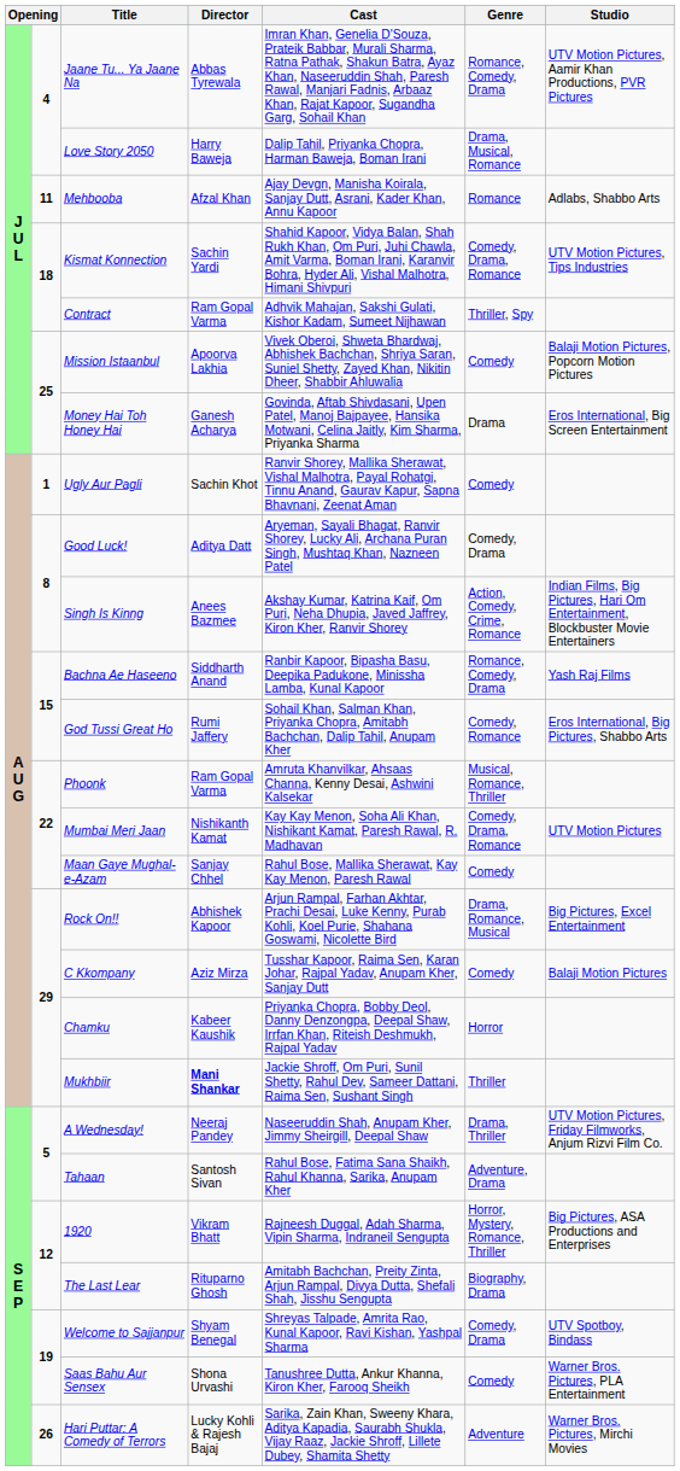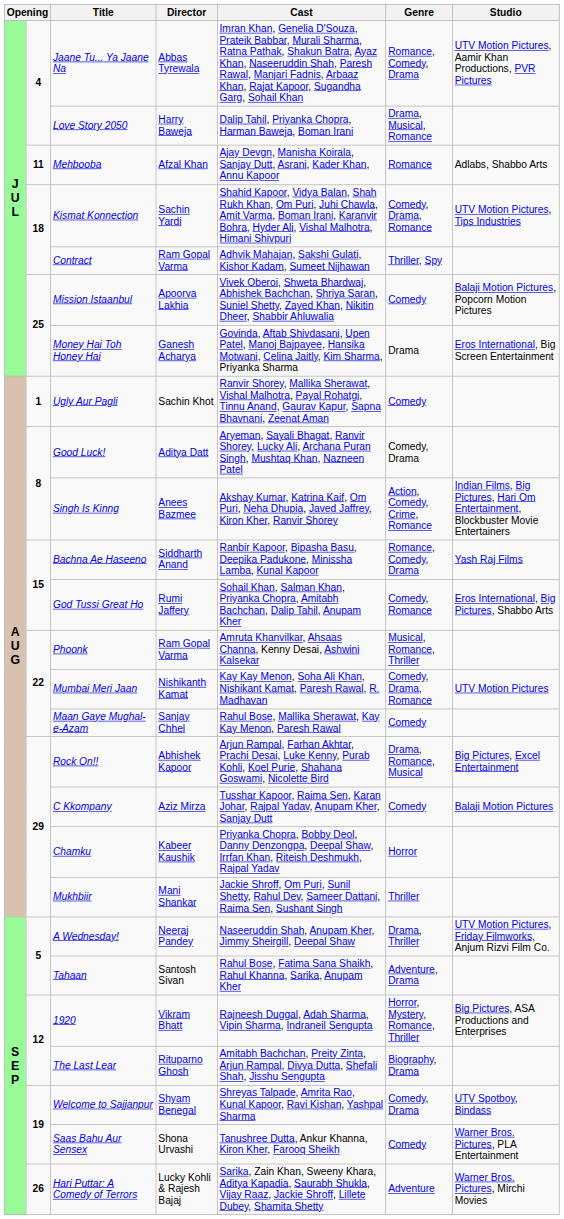Mukhbiir | Director: bold -> normal
